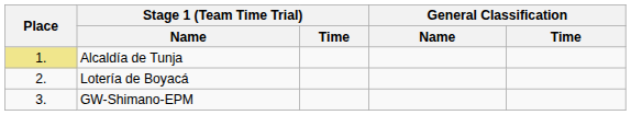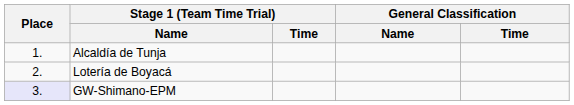Alcaldía de Tunja | Place: khaki background -> no background
GW-Shimano-EPM | Place: no background -> lavender background
